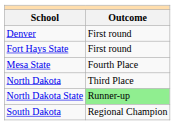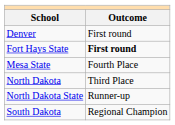Fort Hays State | Outcome: normal -> bold
North Dakota State | Outcome: lightgreen background -> no background
